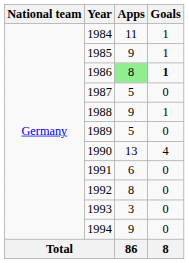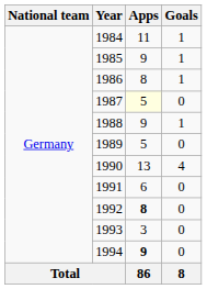1986 | Apps: lightgreen background -> no background
1986 | Goals: bold -> normal
1987 | Apps: no background -> lightyellow background
1992 | Apps: normal -> bold
1994 | Apps: normal -> bold
